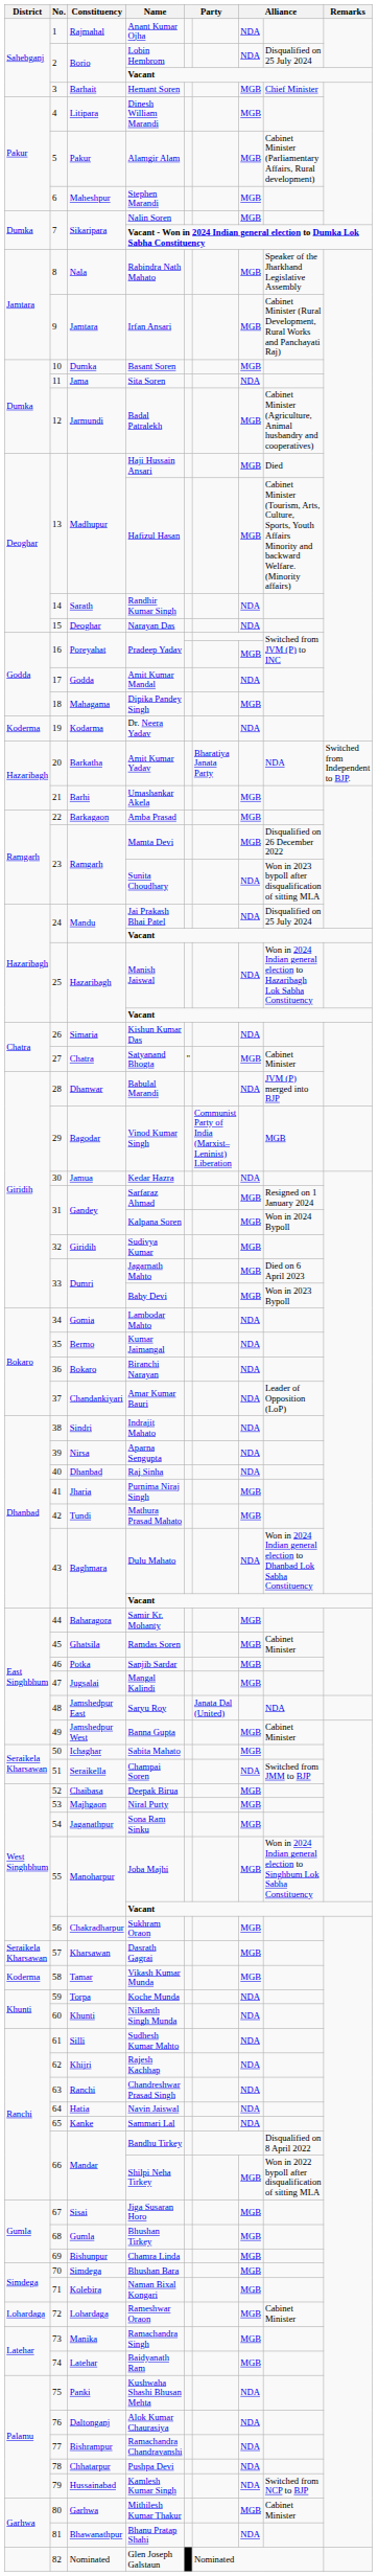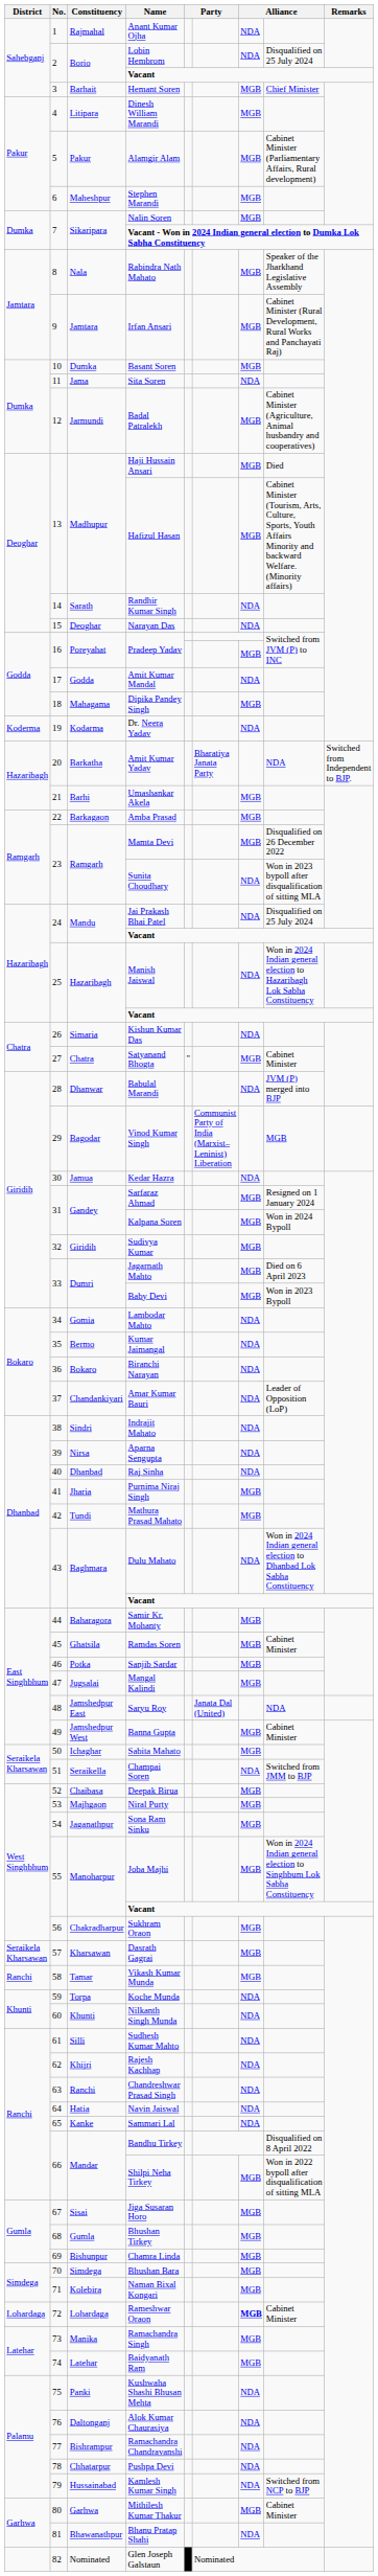Vikash Kumar Munda | District: Koderma -> Ranchi
Rameshwar Oraon | column 7: normal -> bold
